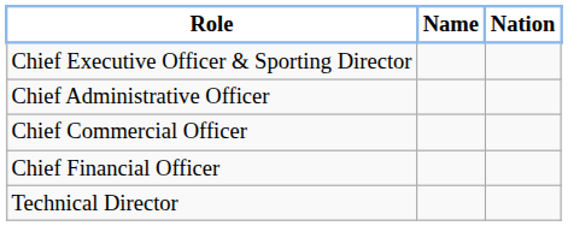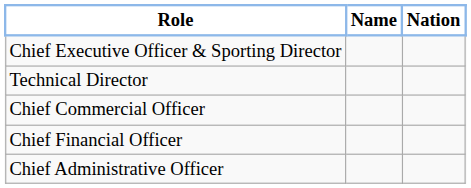rows swapped: Chief Administrative Officer <-> Technical Director
